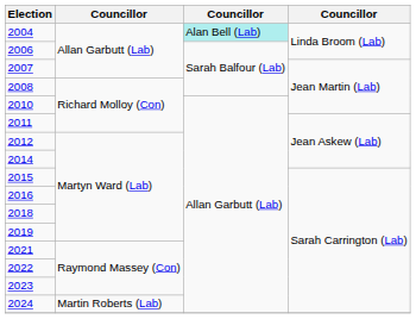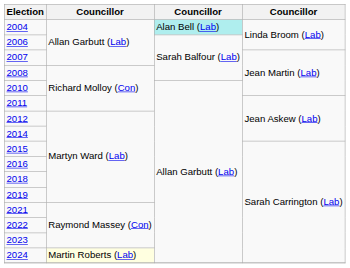2024 | column 2: no background -> lightyellow background
